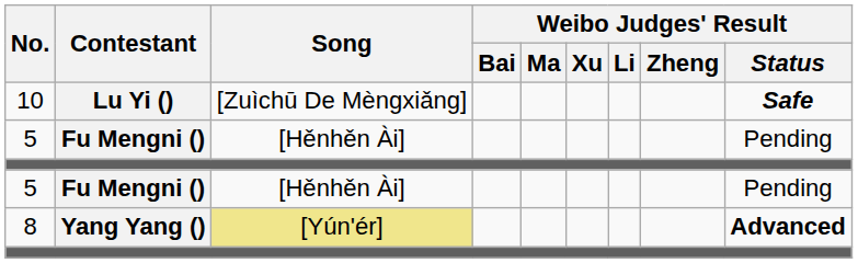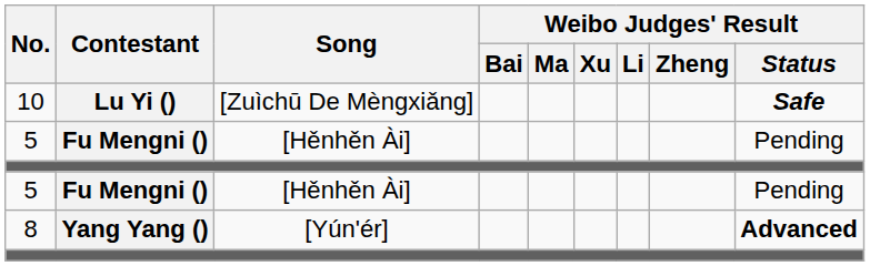8 | Song: khaki background -> no background
